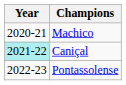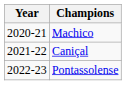Caniçal | Year: paleturquoise background -> no background
